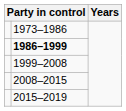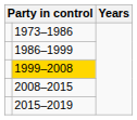1986–1999 | column 2: bold -> normal
1999–2008 | column 2: no background -> gold background
